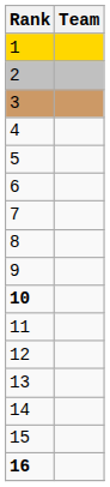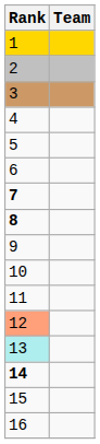7 | Rank: normal -> bold
8 | Rank: normal -> bold
10 | Rank: bold -> normal
12 | Rank: no background -> lightsalmon background
13 | Rank: no background -> paleturquoise background
14 | Rank: normal -> bold
16 | Rank: bold -> normal
